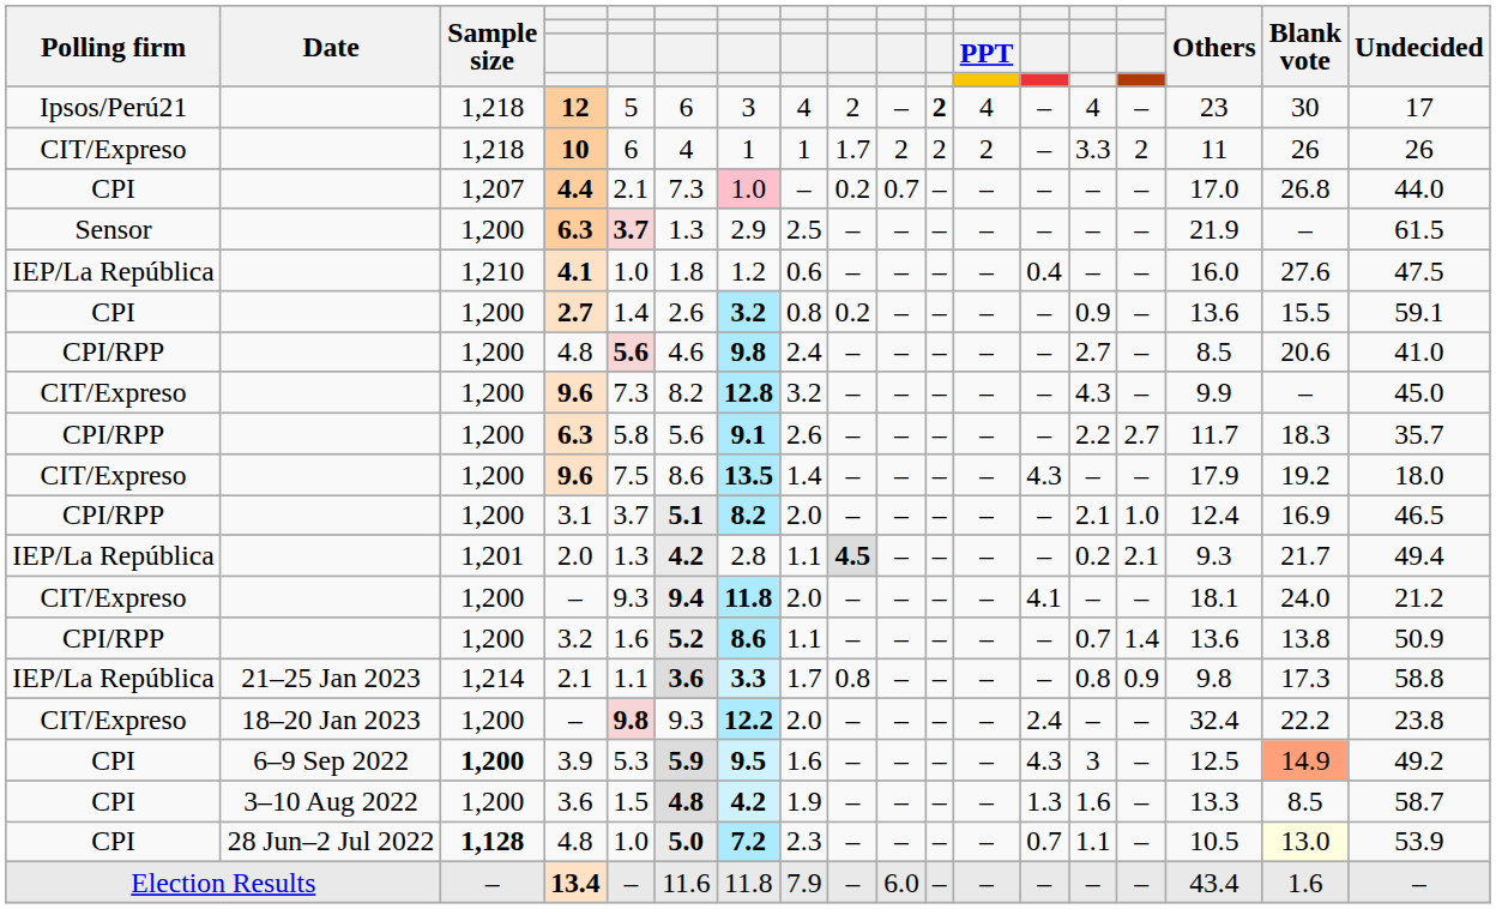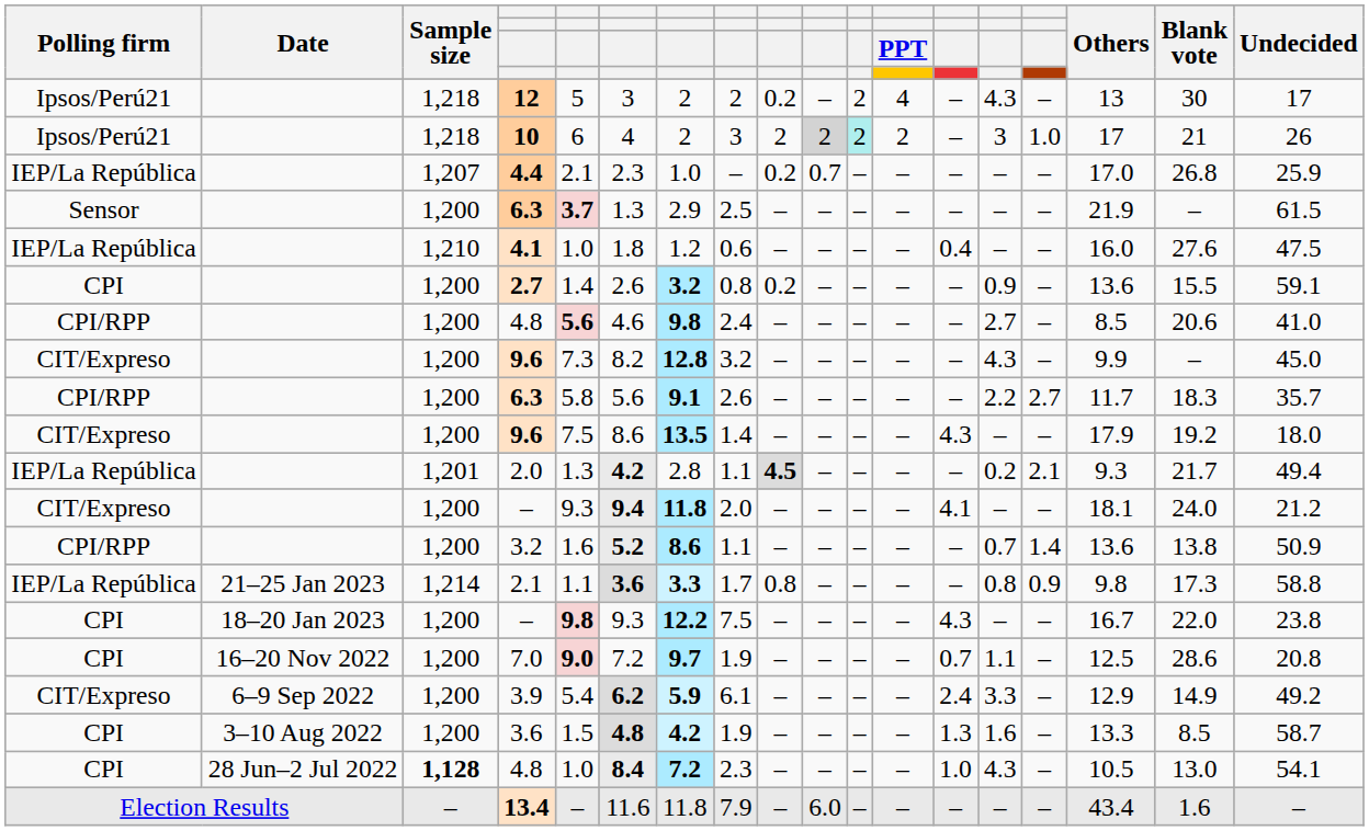12 | column 6: 6 -> 3
12 | column 7: 3 -> 2
12 | column 8: 4 -> 2
12 | column 9: 2 -> 0.2
12 | column 11: bold -> normal
12 | column 14: 4 -> 4.3
12 | Others: 23 -> 13
10 | Polling firm: CIT/Expreso -> Ipsos/Perú21
10 | column 7: 1 -> 2
10 | column 8: 1 -> 3
10 | column 9: 1.7 -> 2
10 | column 10: no background -> lightgrey background
10 | column 11: no background -> paleturquoise background
10 | column 14: 3.3 -> 3
10 | column 15: 2 -> 1.0
10 | Others: 11 -> 17
10 | Blank vote: 26 -> 21
4.4 | Polling firm: CPI -> IEP/La República
4.4 | column 6: 7.3 -> 2.3
4.4 | column 7: pink background -> no background
4.4 | Undecided: 44.0 -> 25.9
- row: CPI/RPP | 1,200 | 3.1 | 3.7 | 5.1 | 8.2 | 2.0 | – | – | – | – | – | 2.1 | 1.0 | 12.4 | 16.9 | 46.5
18–20 Jan 2023 / – | Polling firm: CIT/Expreso -> CPI
18–20 Jan 2023 / – | column 8: 2.0 -> 7.5
18–20 Jan 2023 / – | column 13: 2.4 -> 4.3
18–20 Jan 2023 / – | Others: 32.4 -> 16.7
18–20 Jan 2023 / – | Blank vote: 22.2 -> 22.0
+ row: CPI | 16–20 Nov 2022 | 1,200 | 7.0 | 9.0 | 7.2 | 9.7 | 1.9 | – | – | – | – | 0.7 | 1.1 | – | 12.5 | 28.6 | 20.8
3.9 | Polling firm: CPI -> CIT/Expreso
3.9 | Sample size: bold -> normal
3.9 | column 5: 5.3 -> 5.4
3.9 | column 6: 5.9 -> 6.2
3.9 | column 7: 9.5 -> 5.9
3.9 | column 8: 1.6 -> 6.1
3.9 | column 13: 4.3 -> 2.4
3.9 | column 14: 3 -> 3.3
3.9 | Others: 12.5 -> 12.9
3.9 | Blank vote: lightsalmon background -> no background
28 Jun–2 Jul 2022 / 4.8 | column 6: 5.0 -> 8.4
28 Jun–2 Jul 2022 / 4.8 | column 13: 0.7 -> 1.0
28 Jun–2 Jul 2022 / 4.8 | column 14: 1.1 -> 4.3
28 Jun–2 Jul 2022 / 4.8 | Blank vote: lightyellow background -> no background
28 Jun–2 Jul 2022 / 4.8 | Undecided: 53.9 -> 54.1
